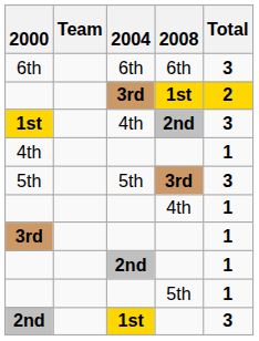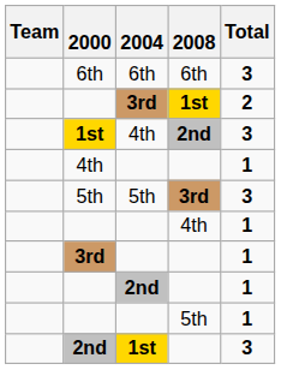columns swapped: Team <-> 2000
row 3 | Total: gold background -> no background
